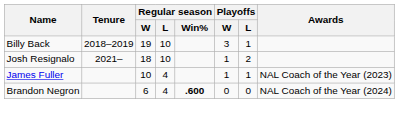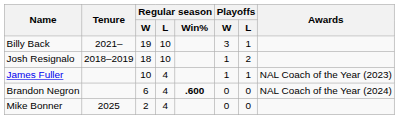Billy Back | Tenure: 2018–2019 -> 2021–
Josh Resignalo | Tenure: 2021– -> 2018–2019
+ row: Mike Bonner | 2025 | 2 | 4 | 0 | 0
